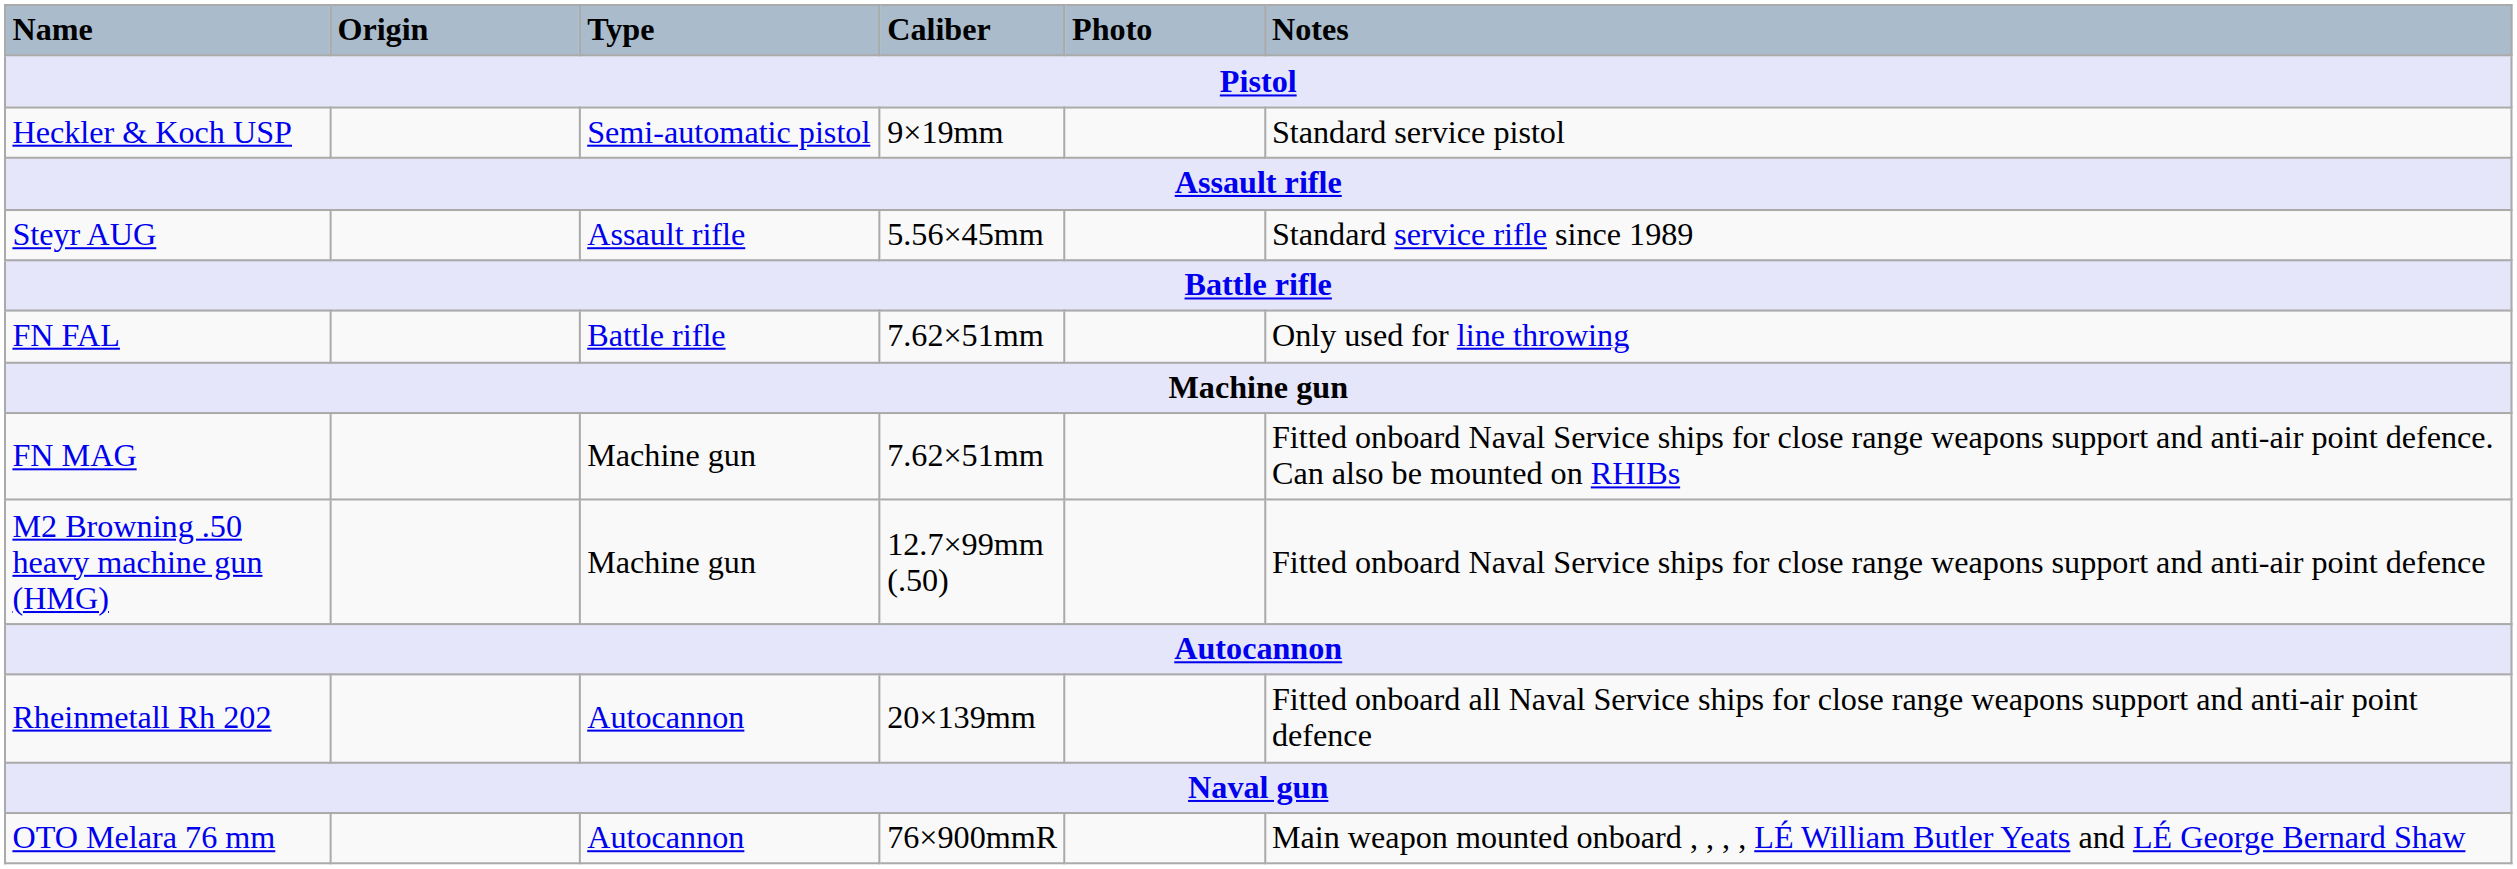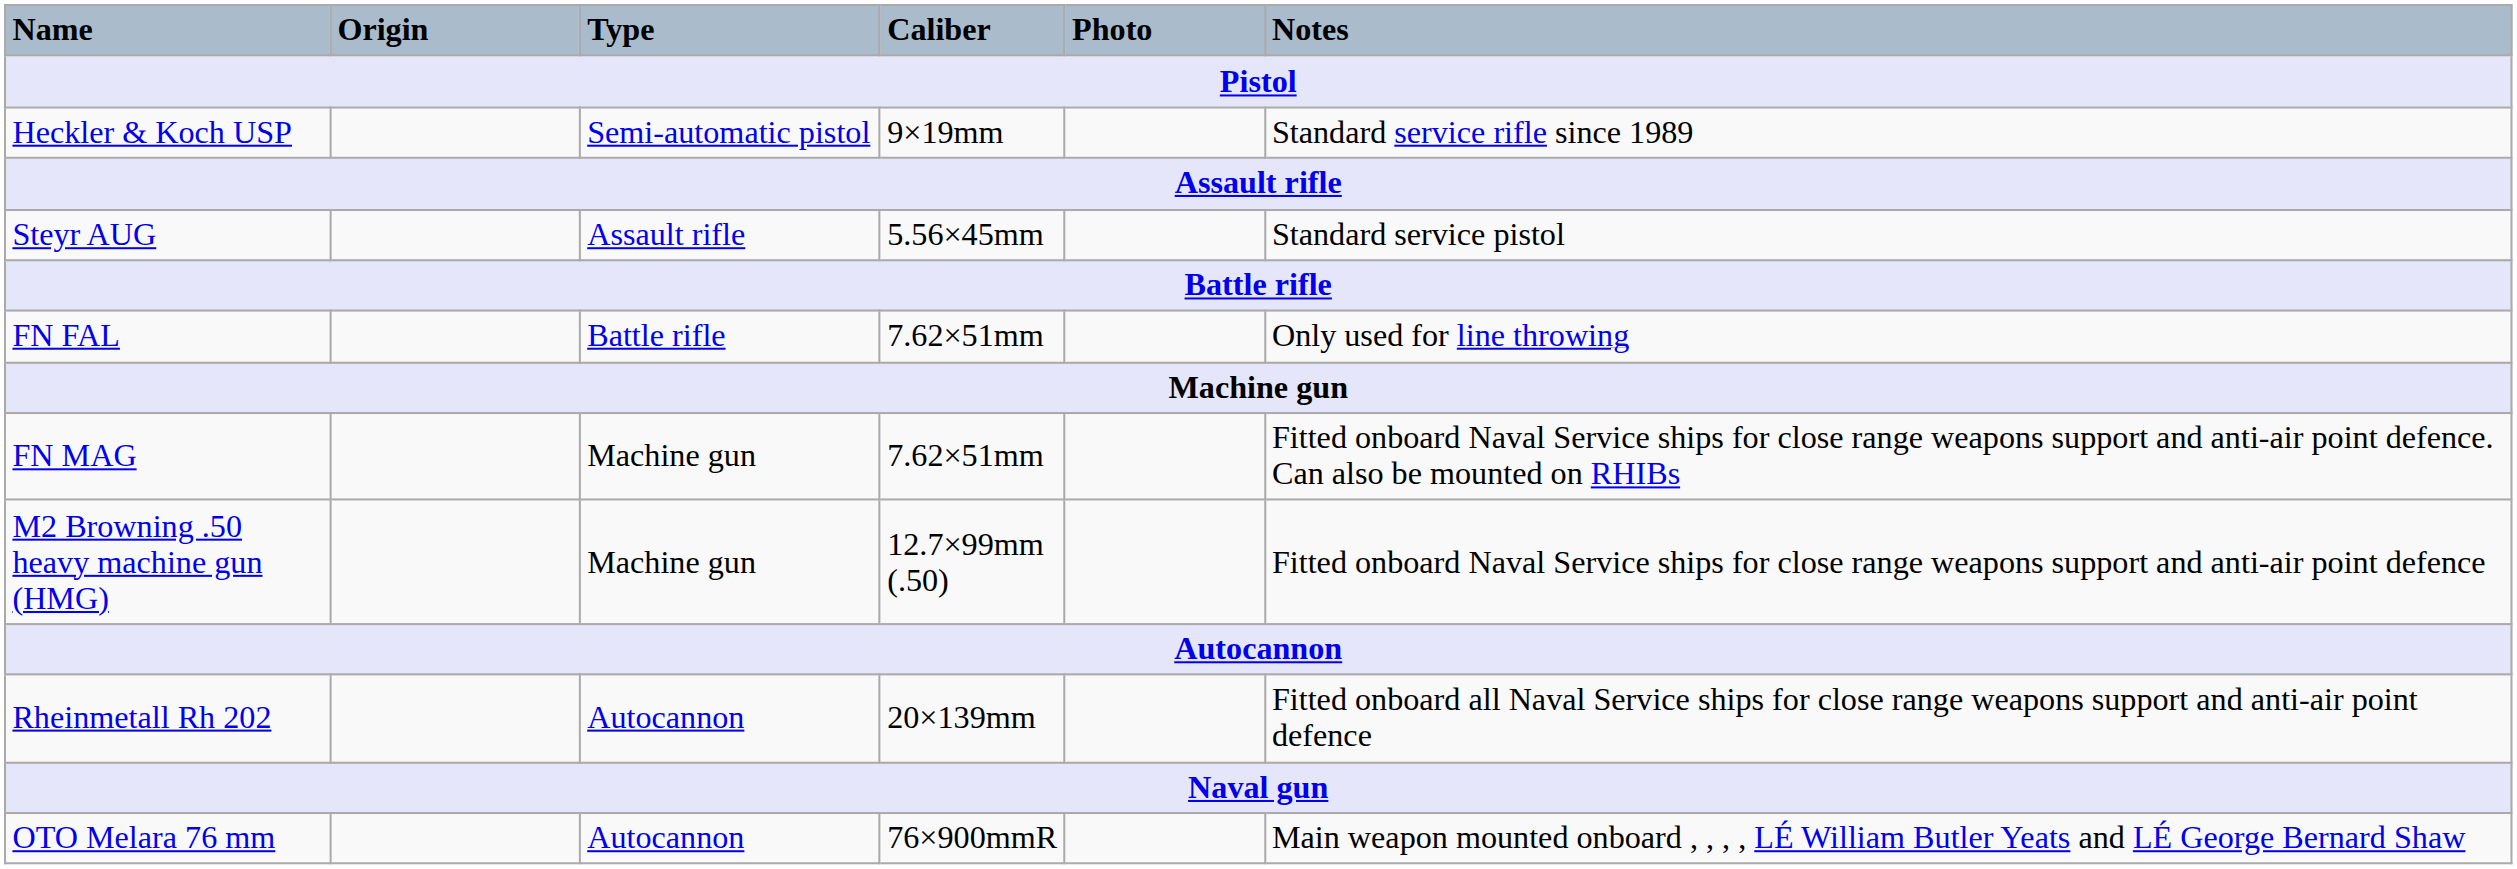Heckler & Koch USP | Notes: Standard service pistol -> Standard service rifle since 1989
Steyr AUG | Notes: Standard service rifle since 1989 -> Standard service pistol
